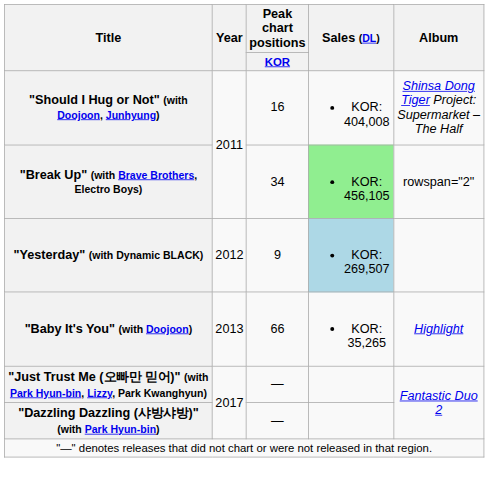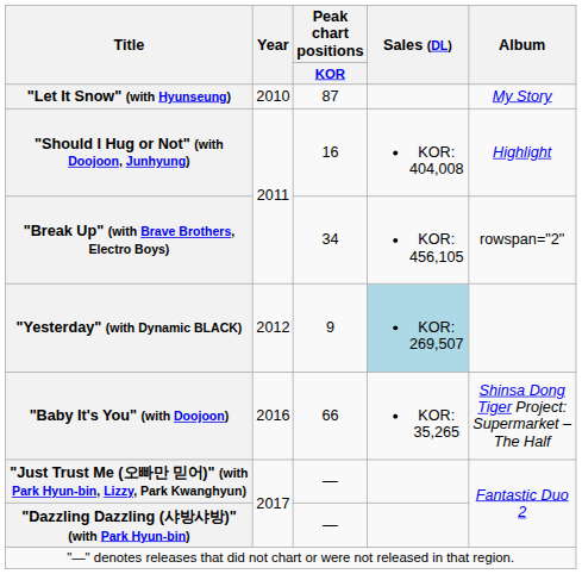+ row: "Let It Snow" (with Hyunseung) | 2010 | 87 | My Story
"Should I Hug or Not" (with Doojoon, Junhyung) | Album: Shinsa Dong Tiger Project: Supermarket – The Half -> Highlight
"Break Up" (with Brave Brothers, Electro Boys) | Sales (DL): lightgreen background -> no background
"Baby It's You" (with Doojoon) | Year: 2013 -> 2016
"Baby It's You" (with Doojoon) | Album: Highlight -> Shinsa Dong Tiger Project: Supermarket – The Half
